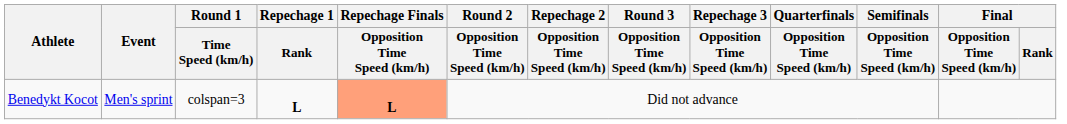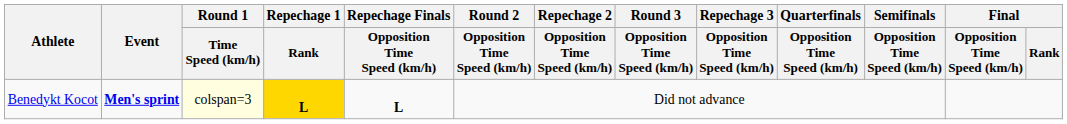Benedykt Kocot | Event: normal -> bold
Benedykt Kocot | Round 1 / Time Speed (km/h): no background -> lightyellow background
Benedykt Kocot | Repechage 1 / Rank: no background -> gold background
Benedykt Kocot | Repechage Finals / Opposition Time Speed (km/h): lightsalmon background -> no background
